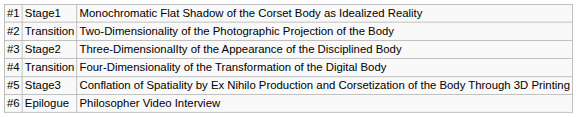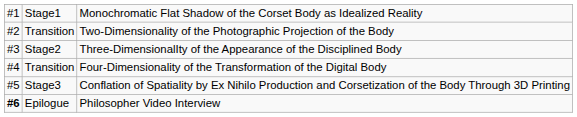Philosopher Video Interview | column 1: normal -> bold
